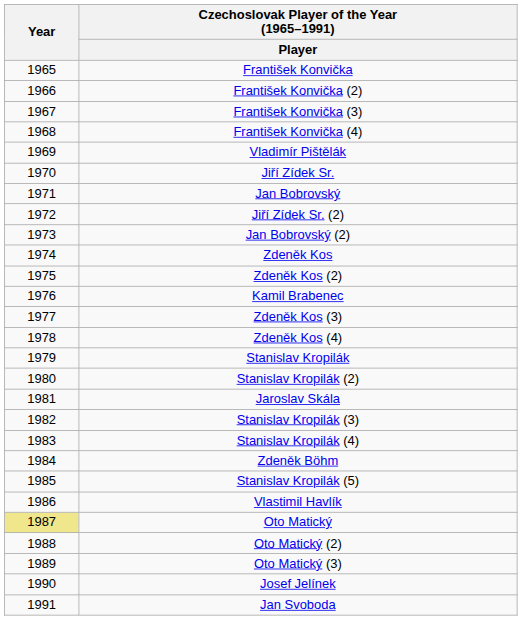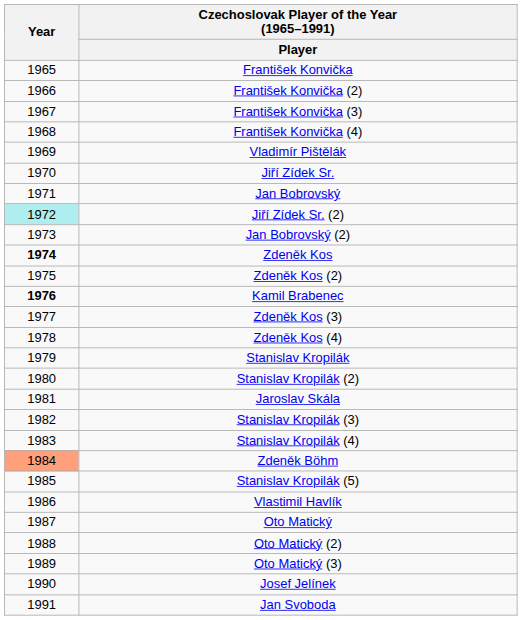Jiří Zídek Sr. (2) | Year: no background -> paleturquoise background
Zdeněk Kos | Year: normal -> bold
Kamil Brabenec | Year: normal -> bold
Zdeněk Böhm | Year: no background -> lightsalmon background
Oto Matický | Year: khaki background -> no background
